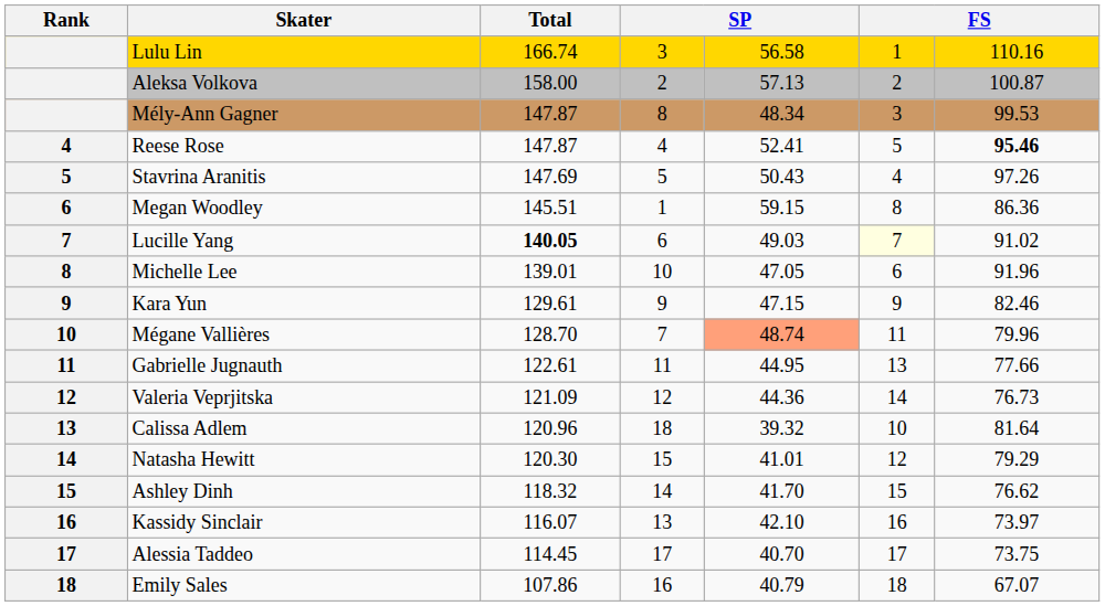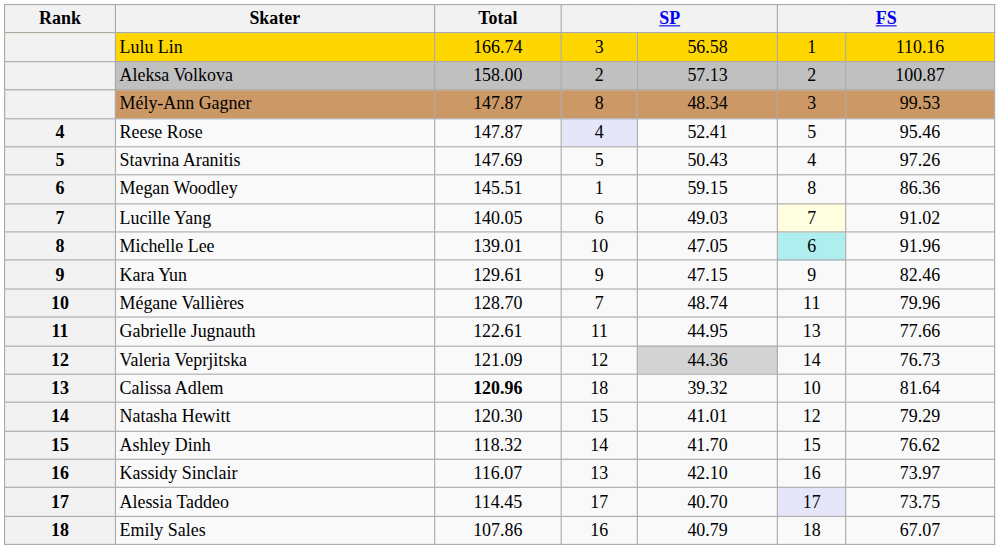Reese Rose | column 4: no background -> lavender background
Reese Rose | column 7: bold -> normal
Lucille Yang | Total: bold -> normal
Michelle Lee | column 6: no background -> paleturquoise background
Mégane Vallières | column 5: lightsalmon background -> no background
Valeria Veprjitska | column 5: no background -> lightgrey background
Calissa Adlem | Total: normal -> bold
Alessia Taddeo | column 6: no background -> lavender background
